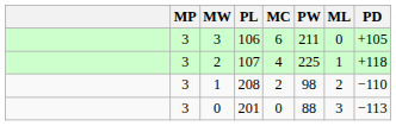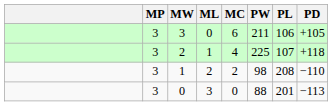columns swapped: ML <-> PL
